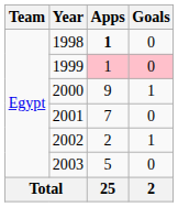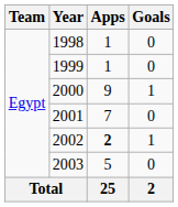1998 | Apps: bold -> normal
1999 | Apps: pink background -> no background
1999 | Goals: pink background -> no background
2002 | Apps: normal -> bold
